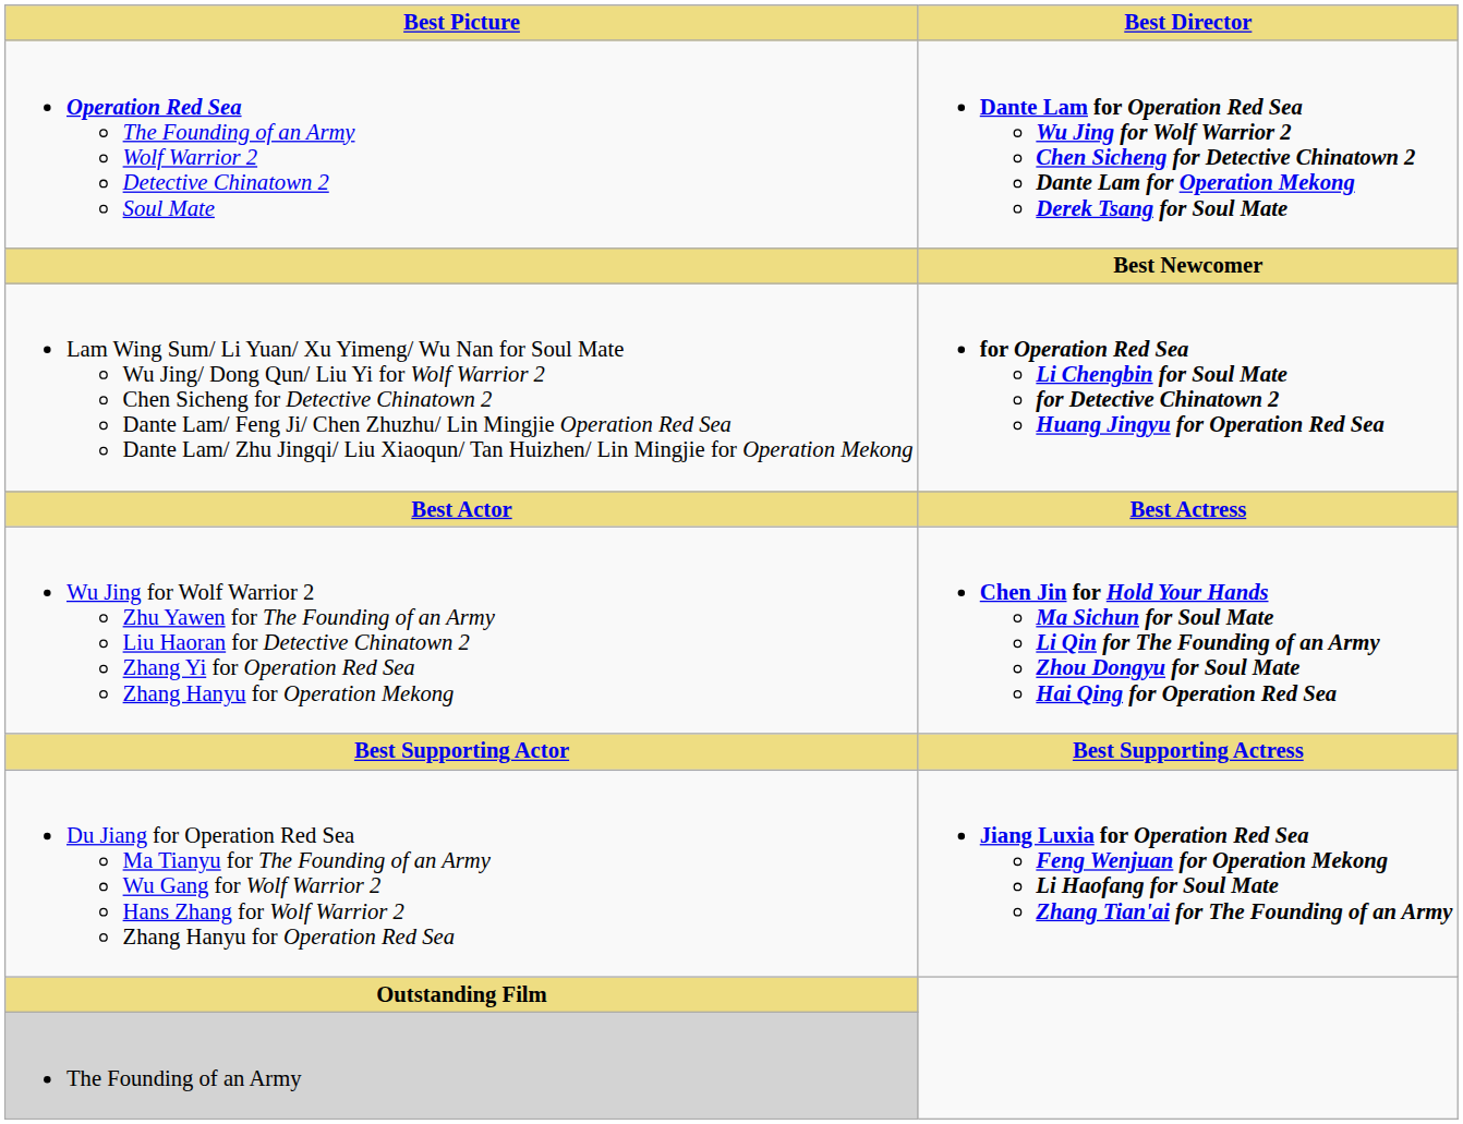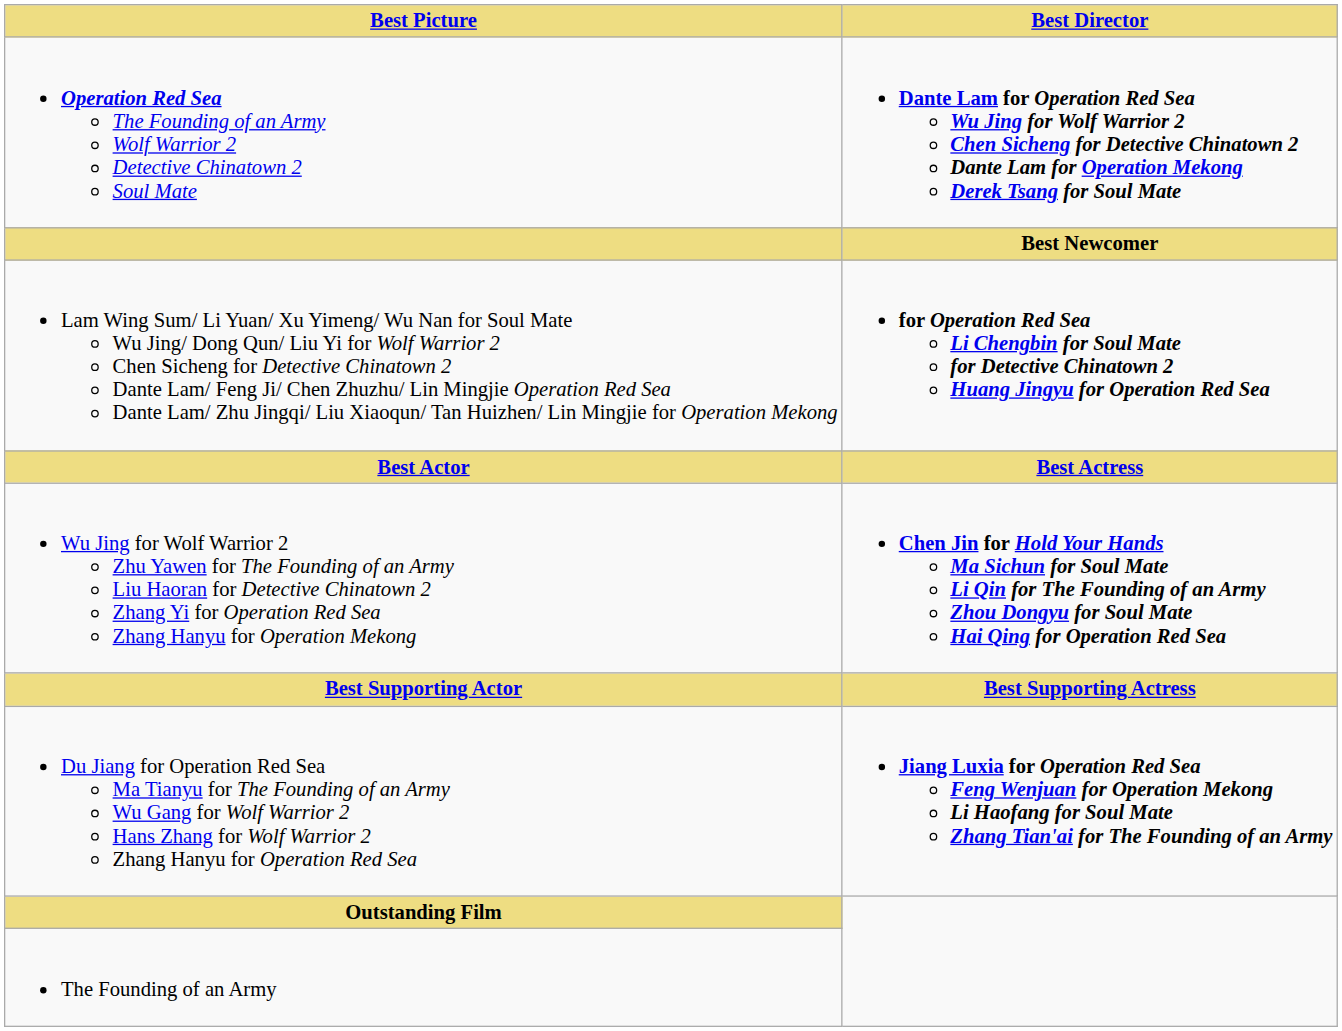The Founding of an Army | Best Picture: lightgrey background -> no background
